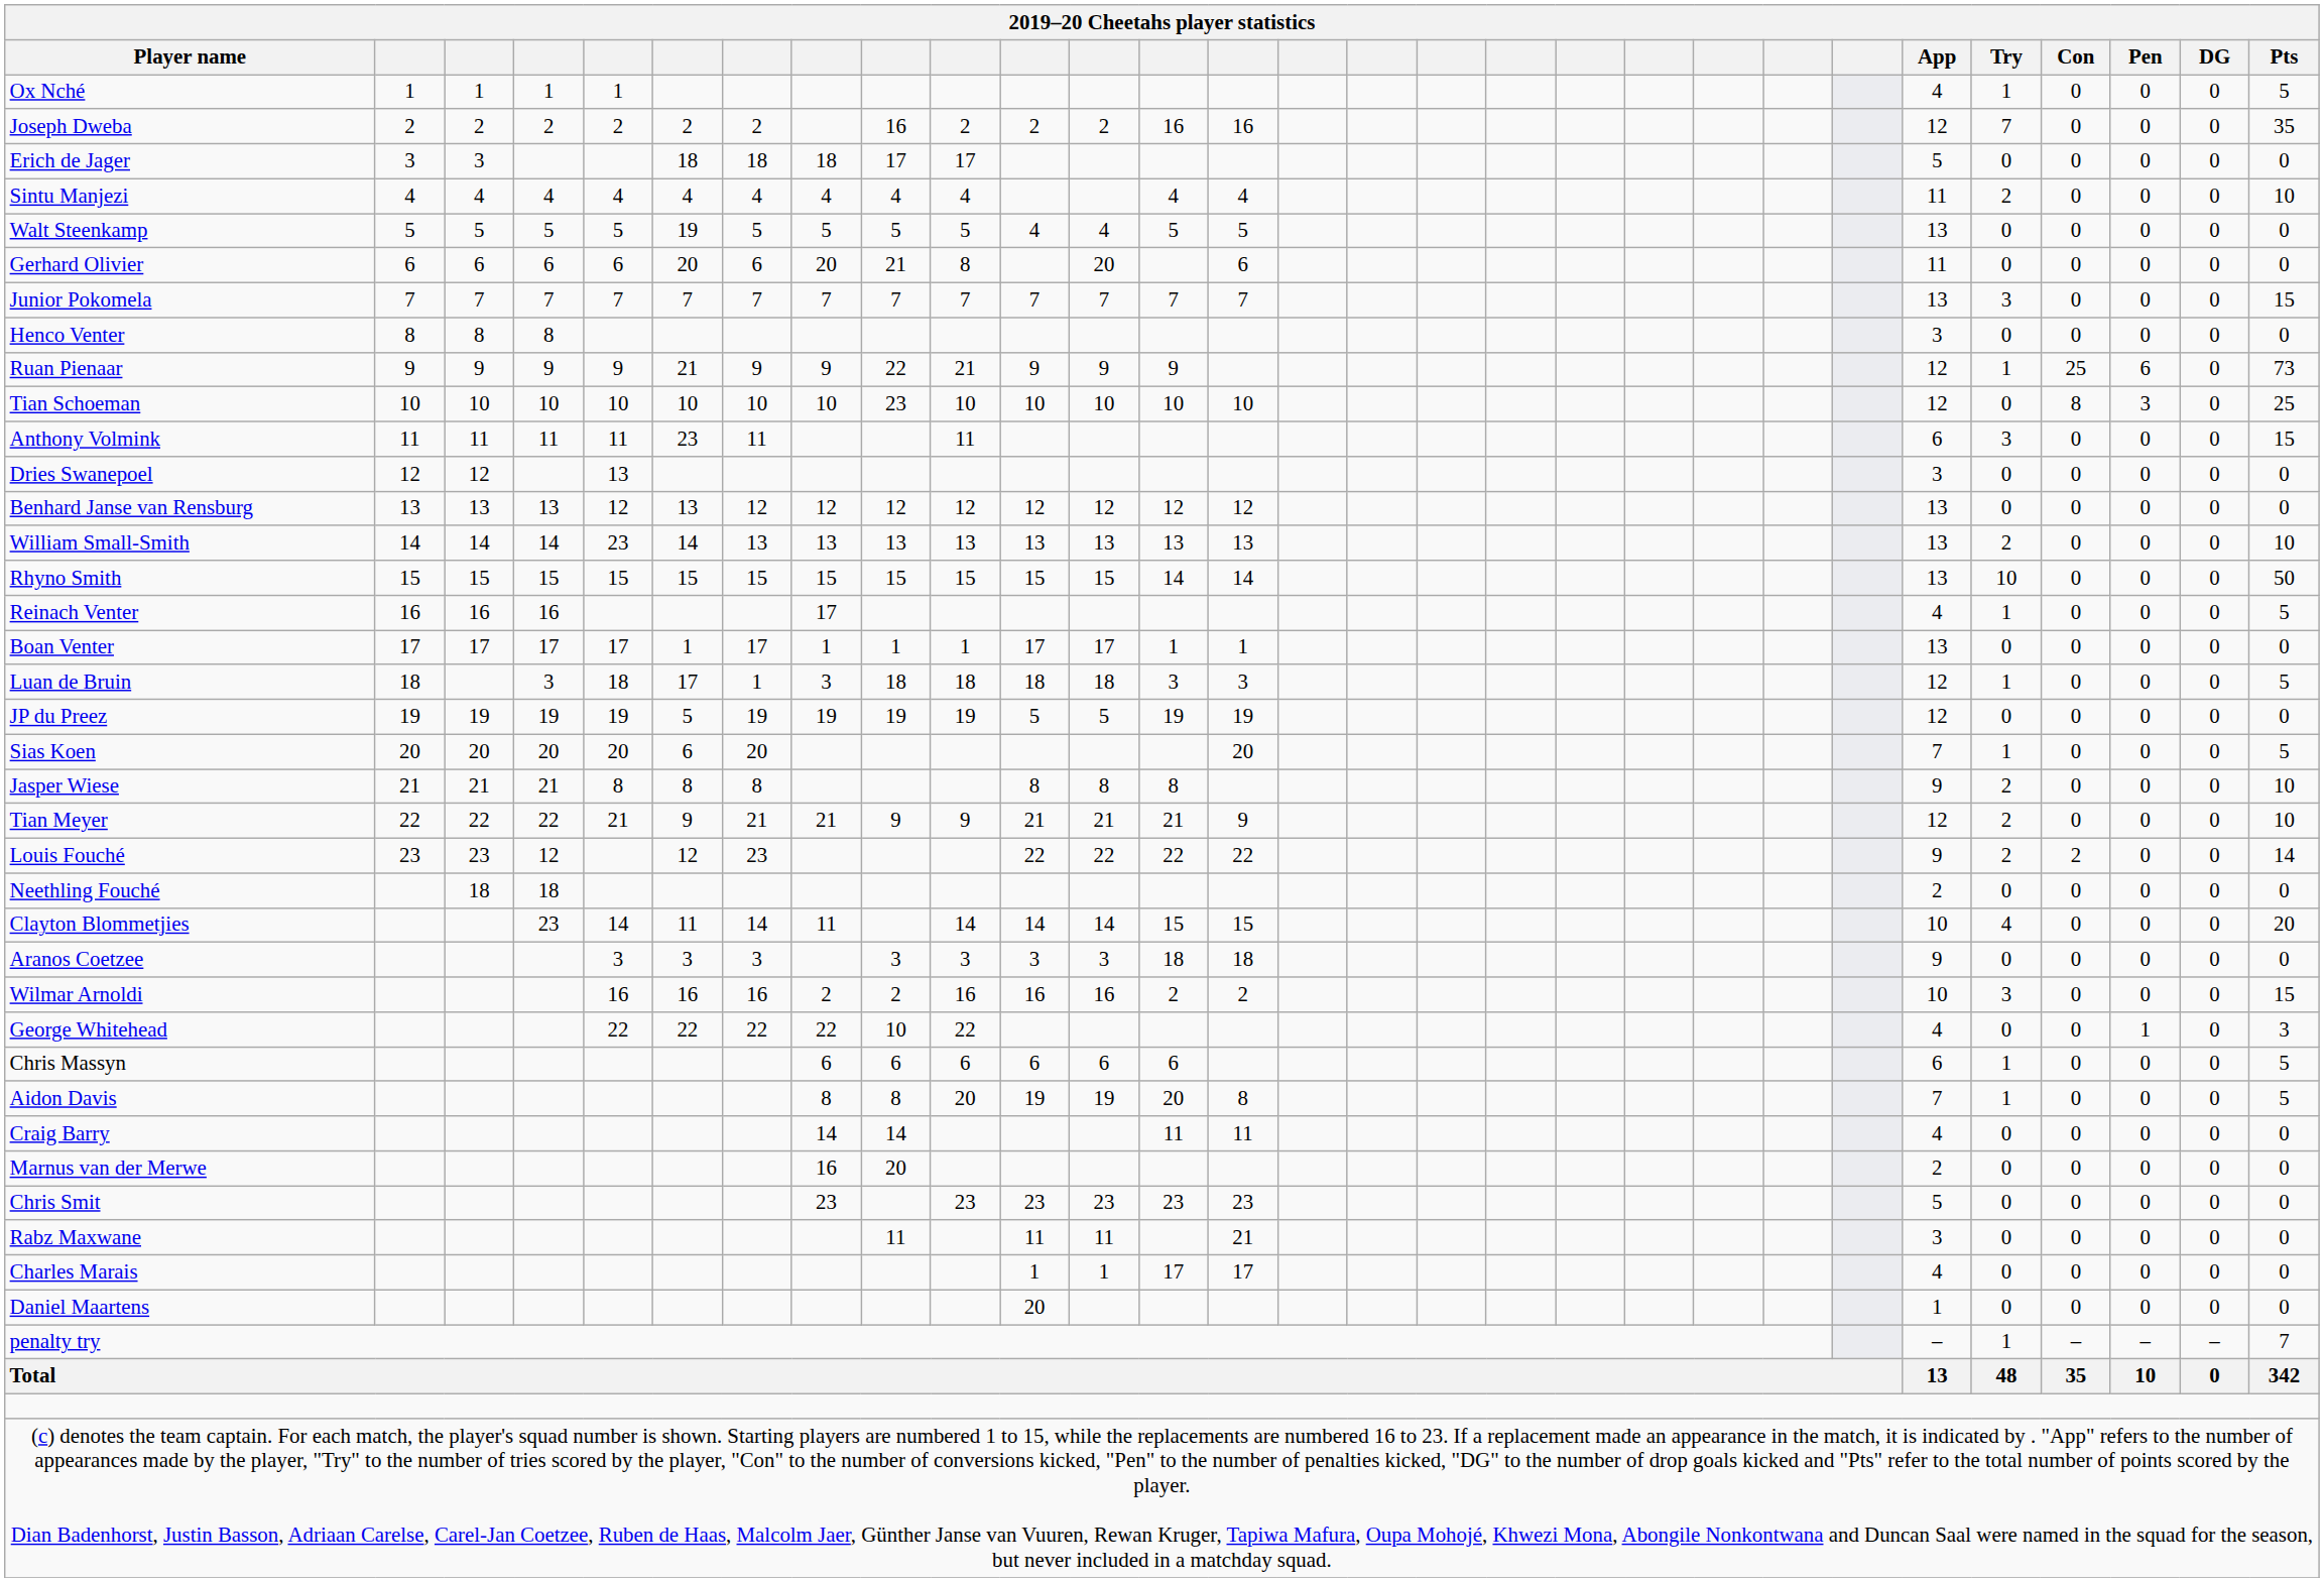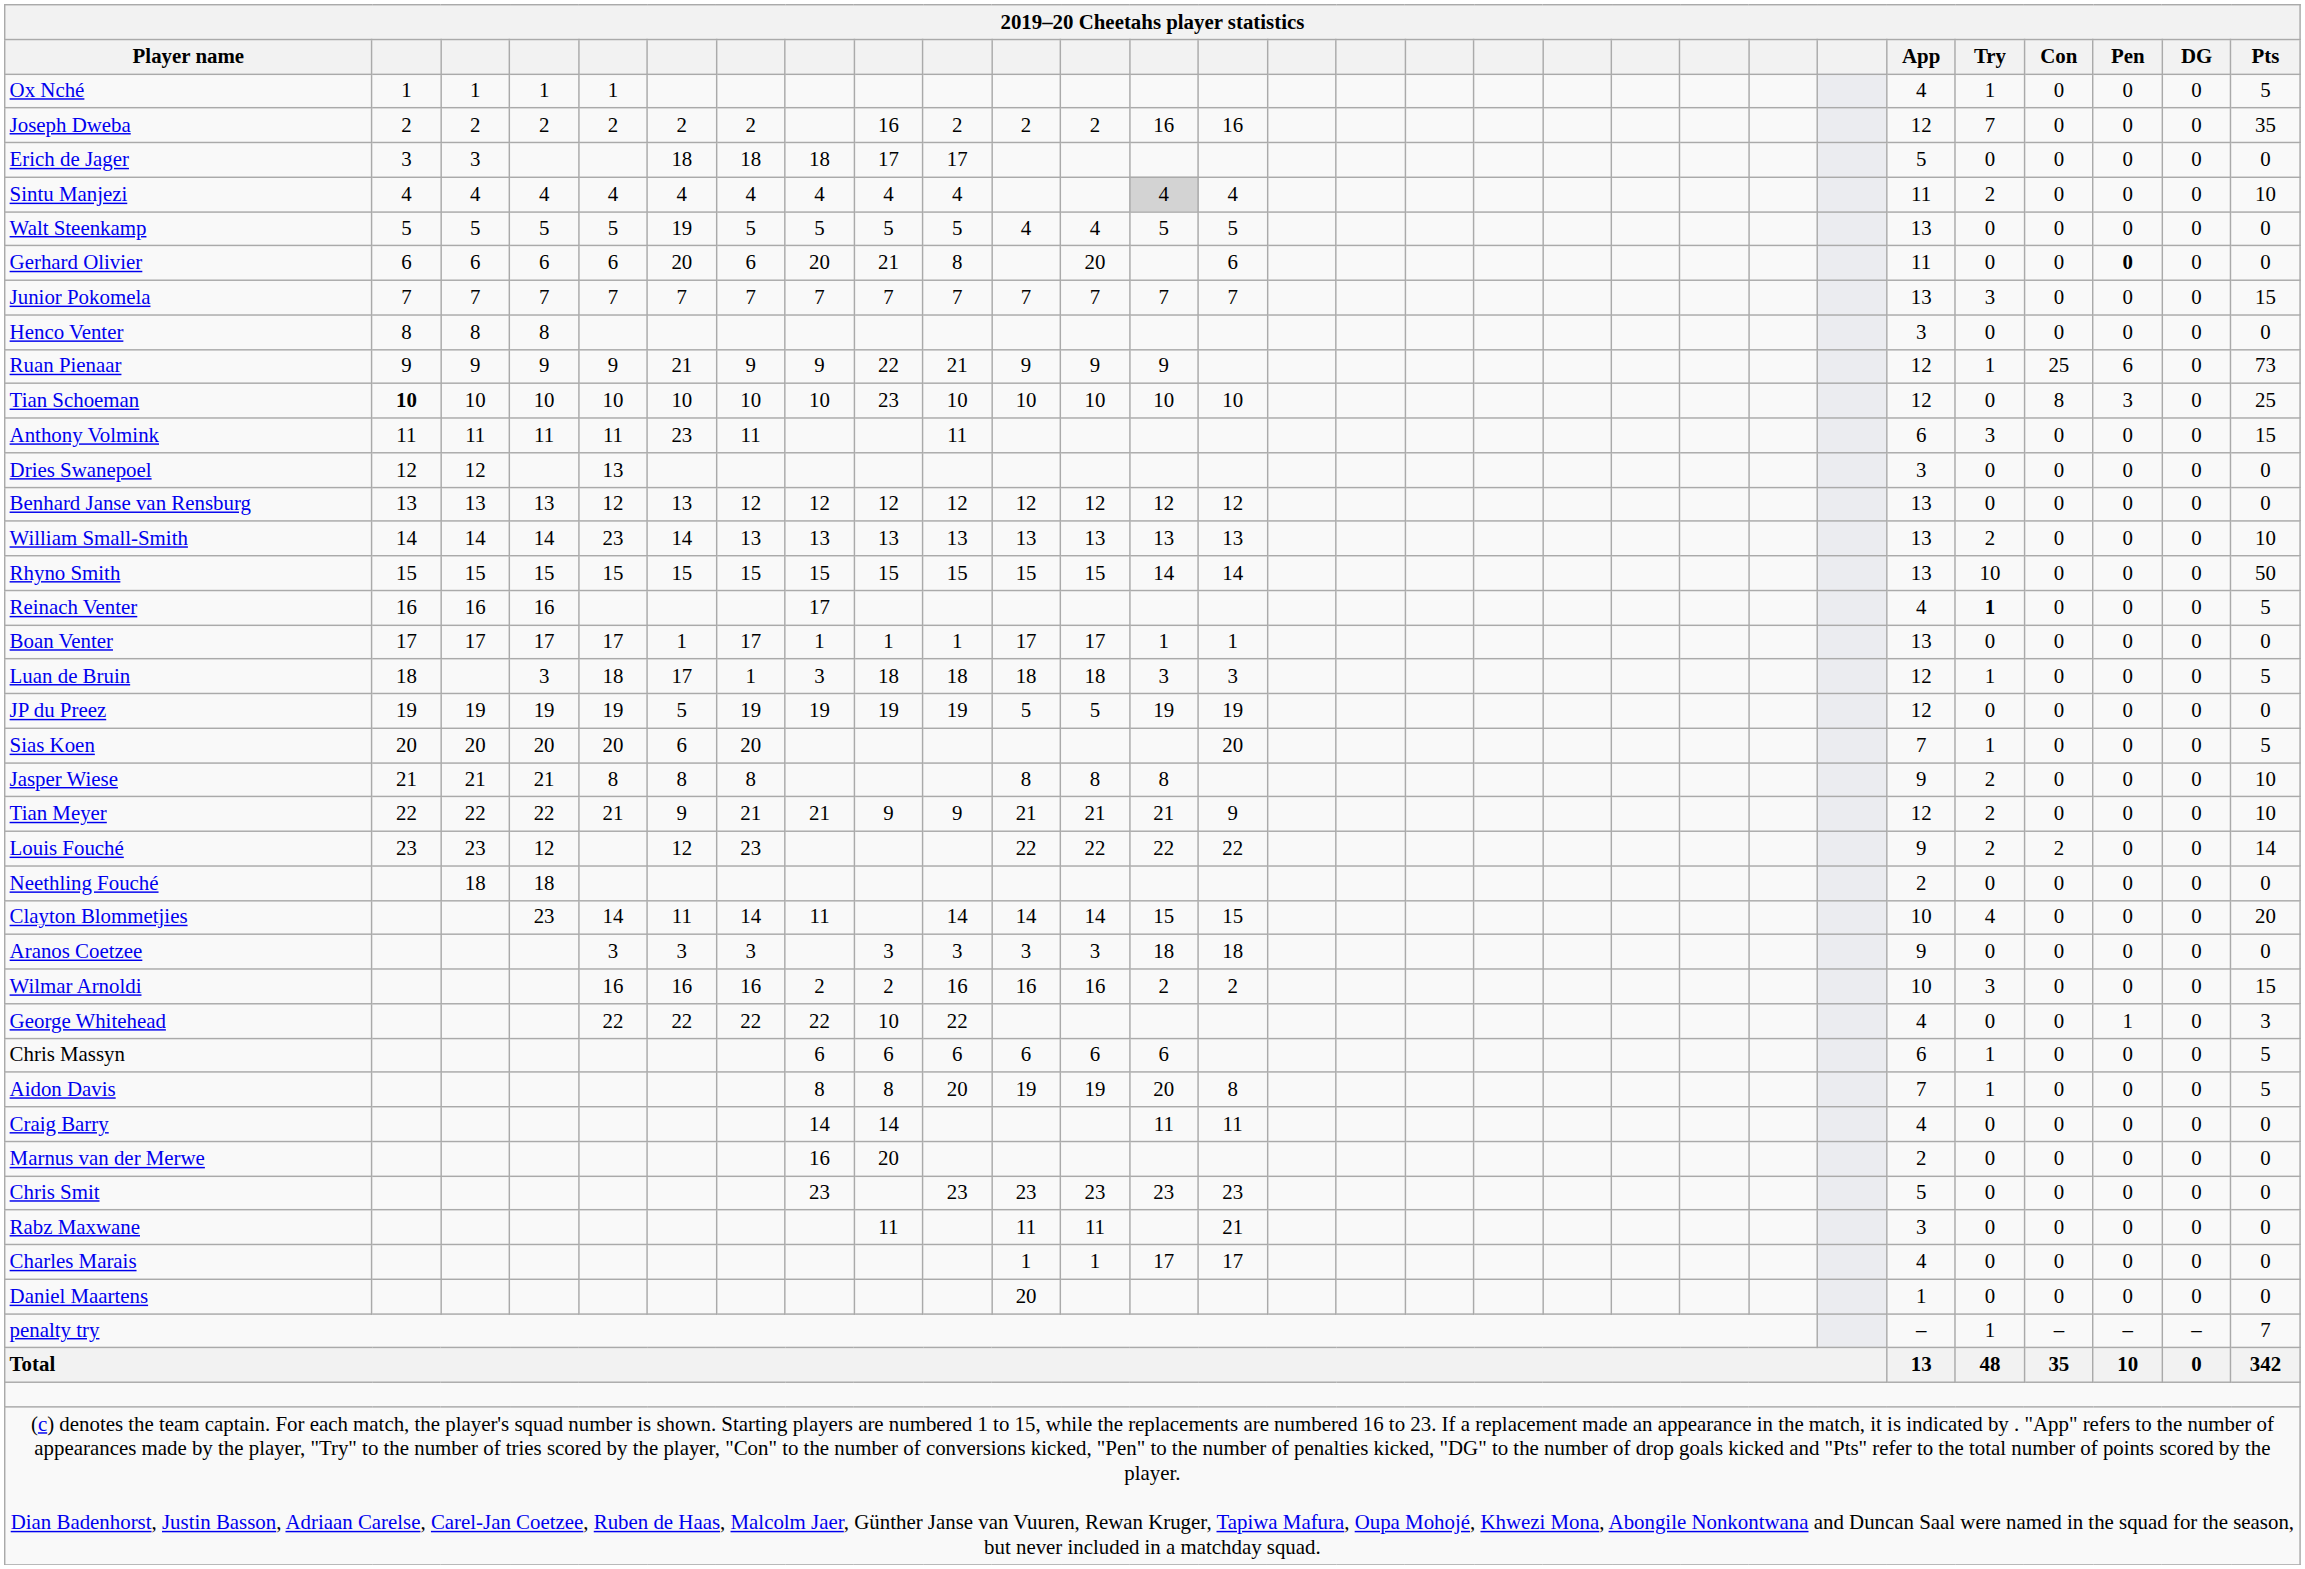Sintu Manjezi | column 13: no background -> lightgrey background
Gerhard Olivier | Pen: normal -> bold
Tian Schoeman | column 2: normal -> bold
Reinach Venter | Try: normal -> bold
